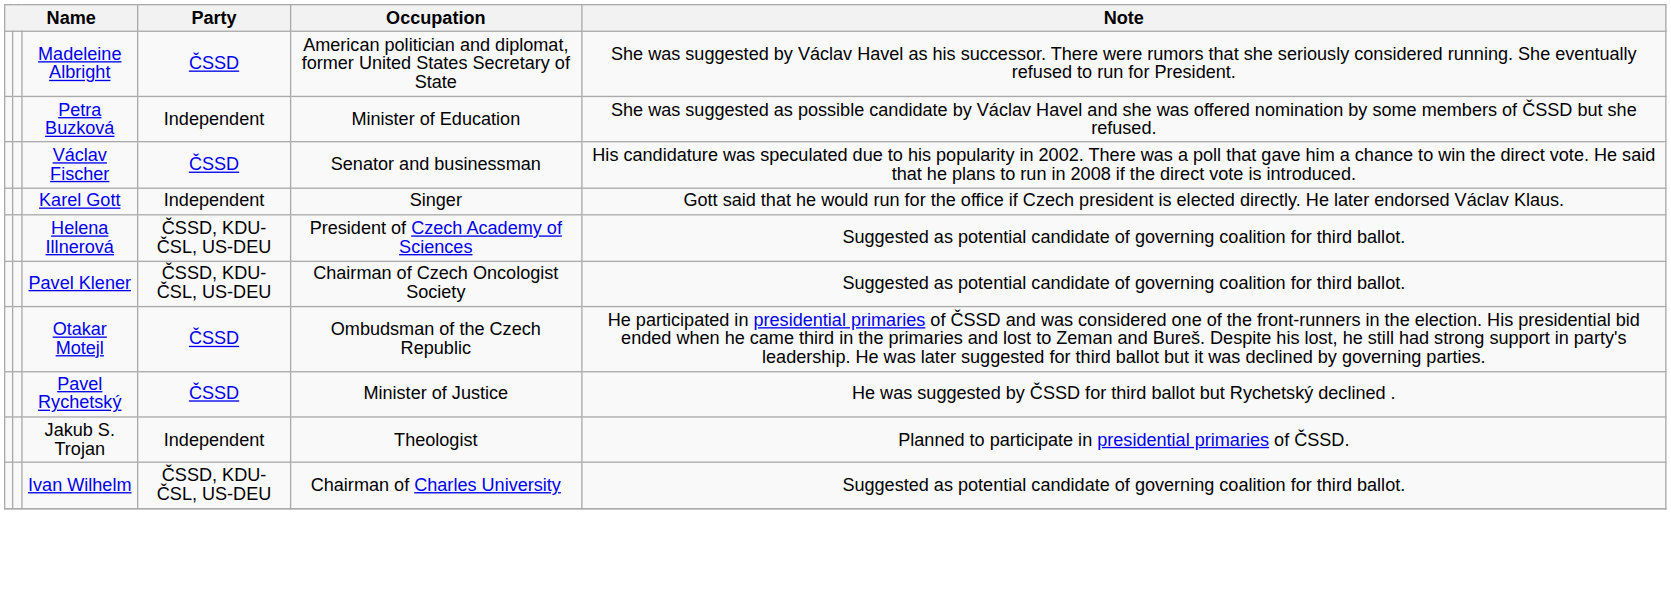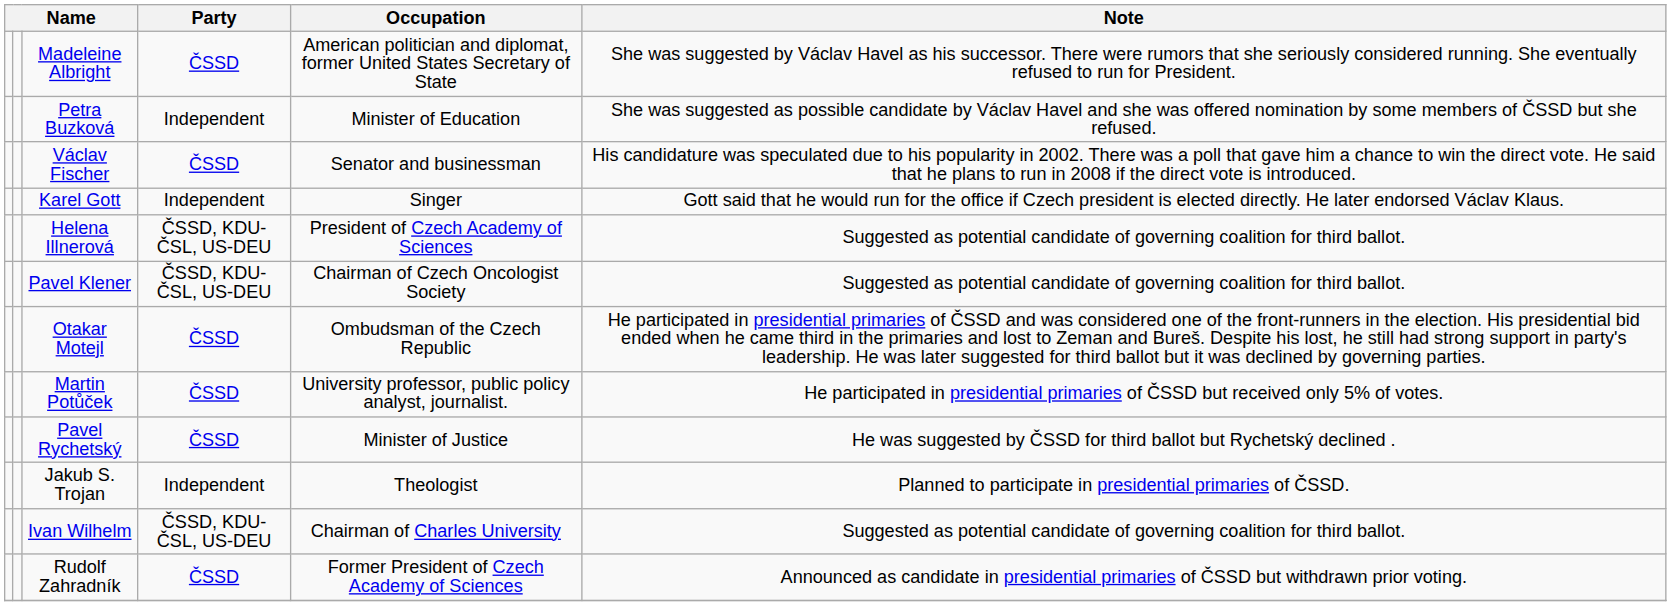+ row: Martin Potůček | ČSSD | University professor, public policy analyst, journalist. | He participated in presidential primaries of ČSSD but received only 5% of votes.
+ row: Rudolf Zahradník | ČSSD | Former President of Czech Academy of Sciences | Announced as candidate in presidential primaries of ČSSD but withdrawn prior voting.
